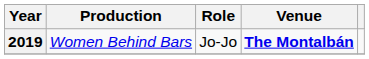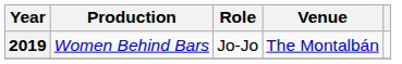2019 | Venue: bold -> normal
